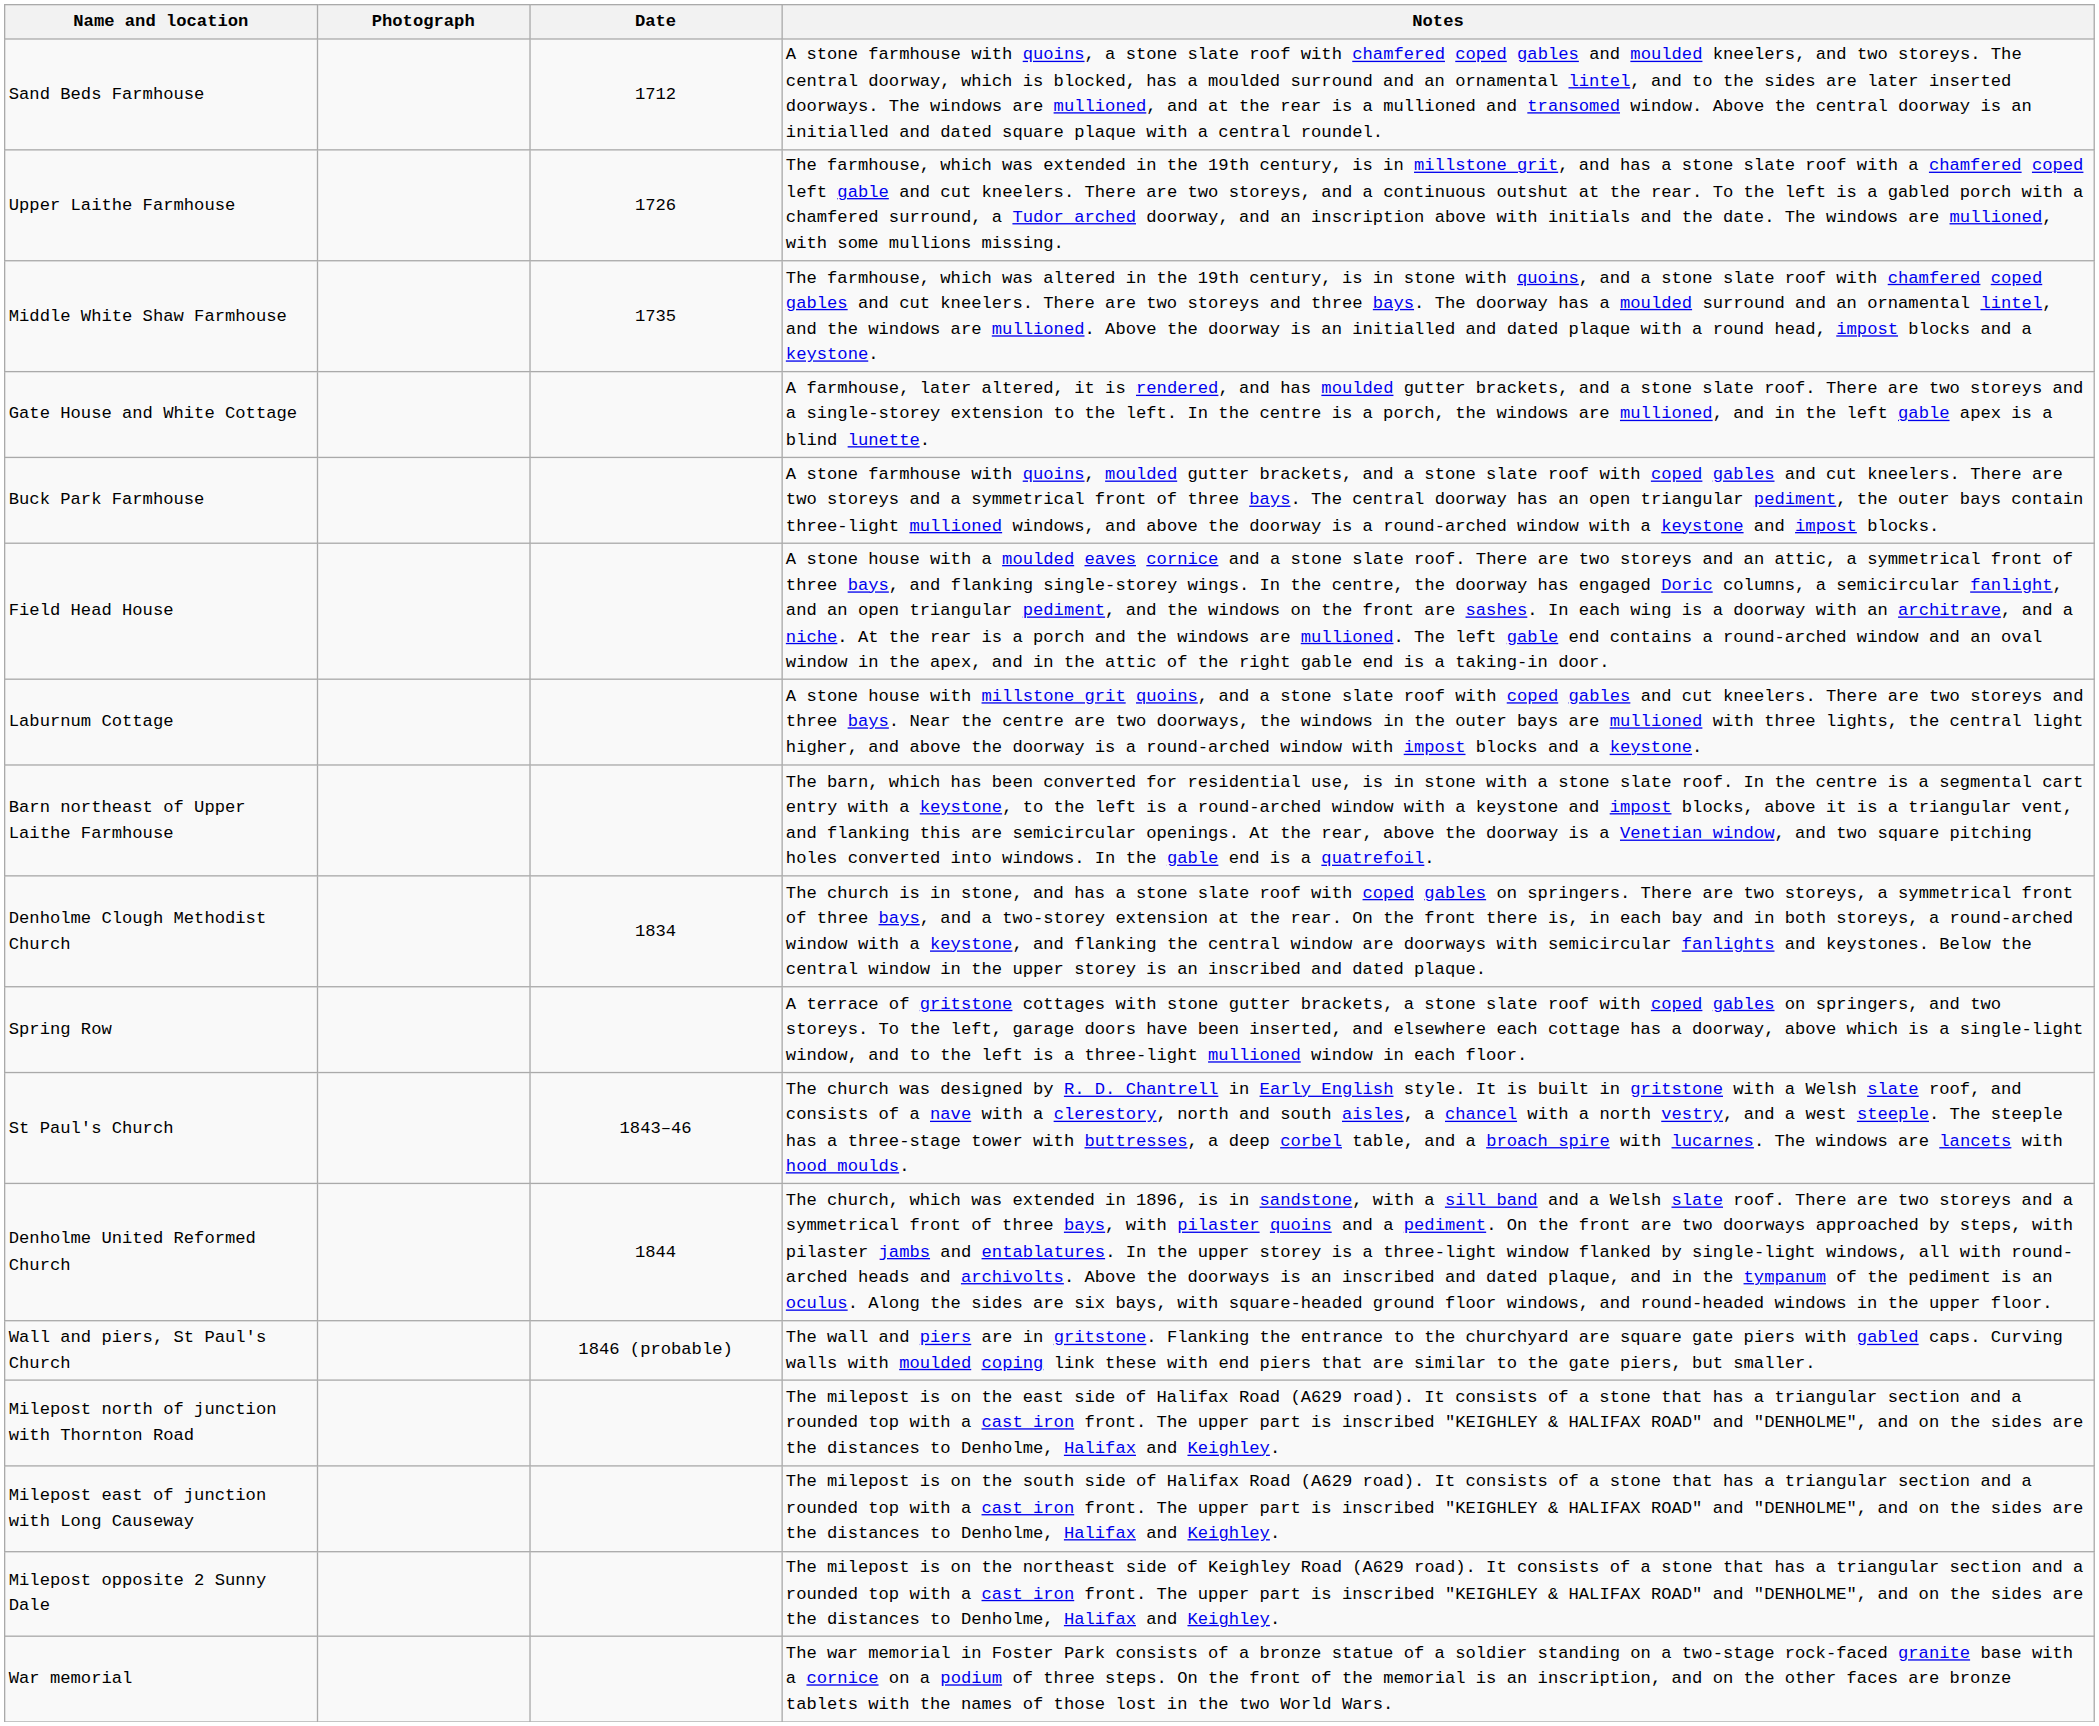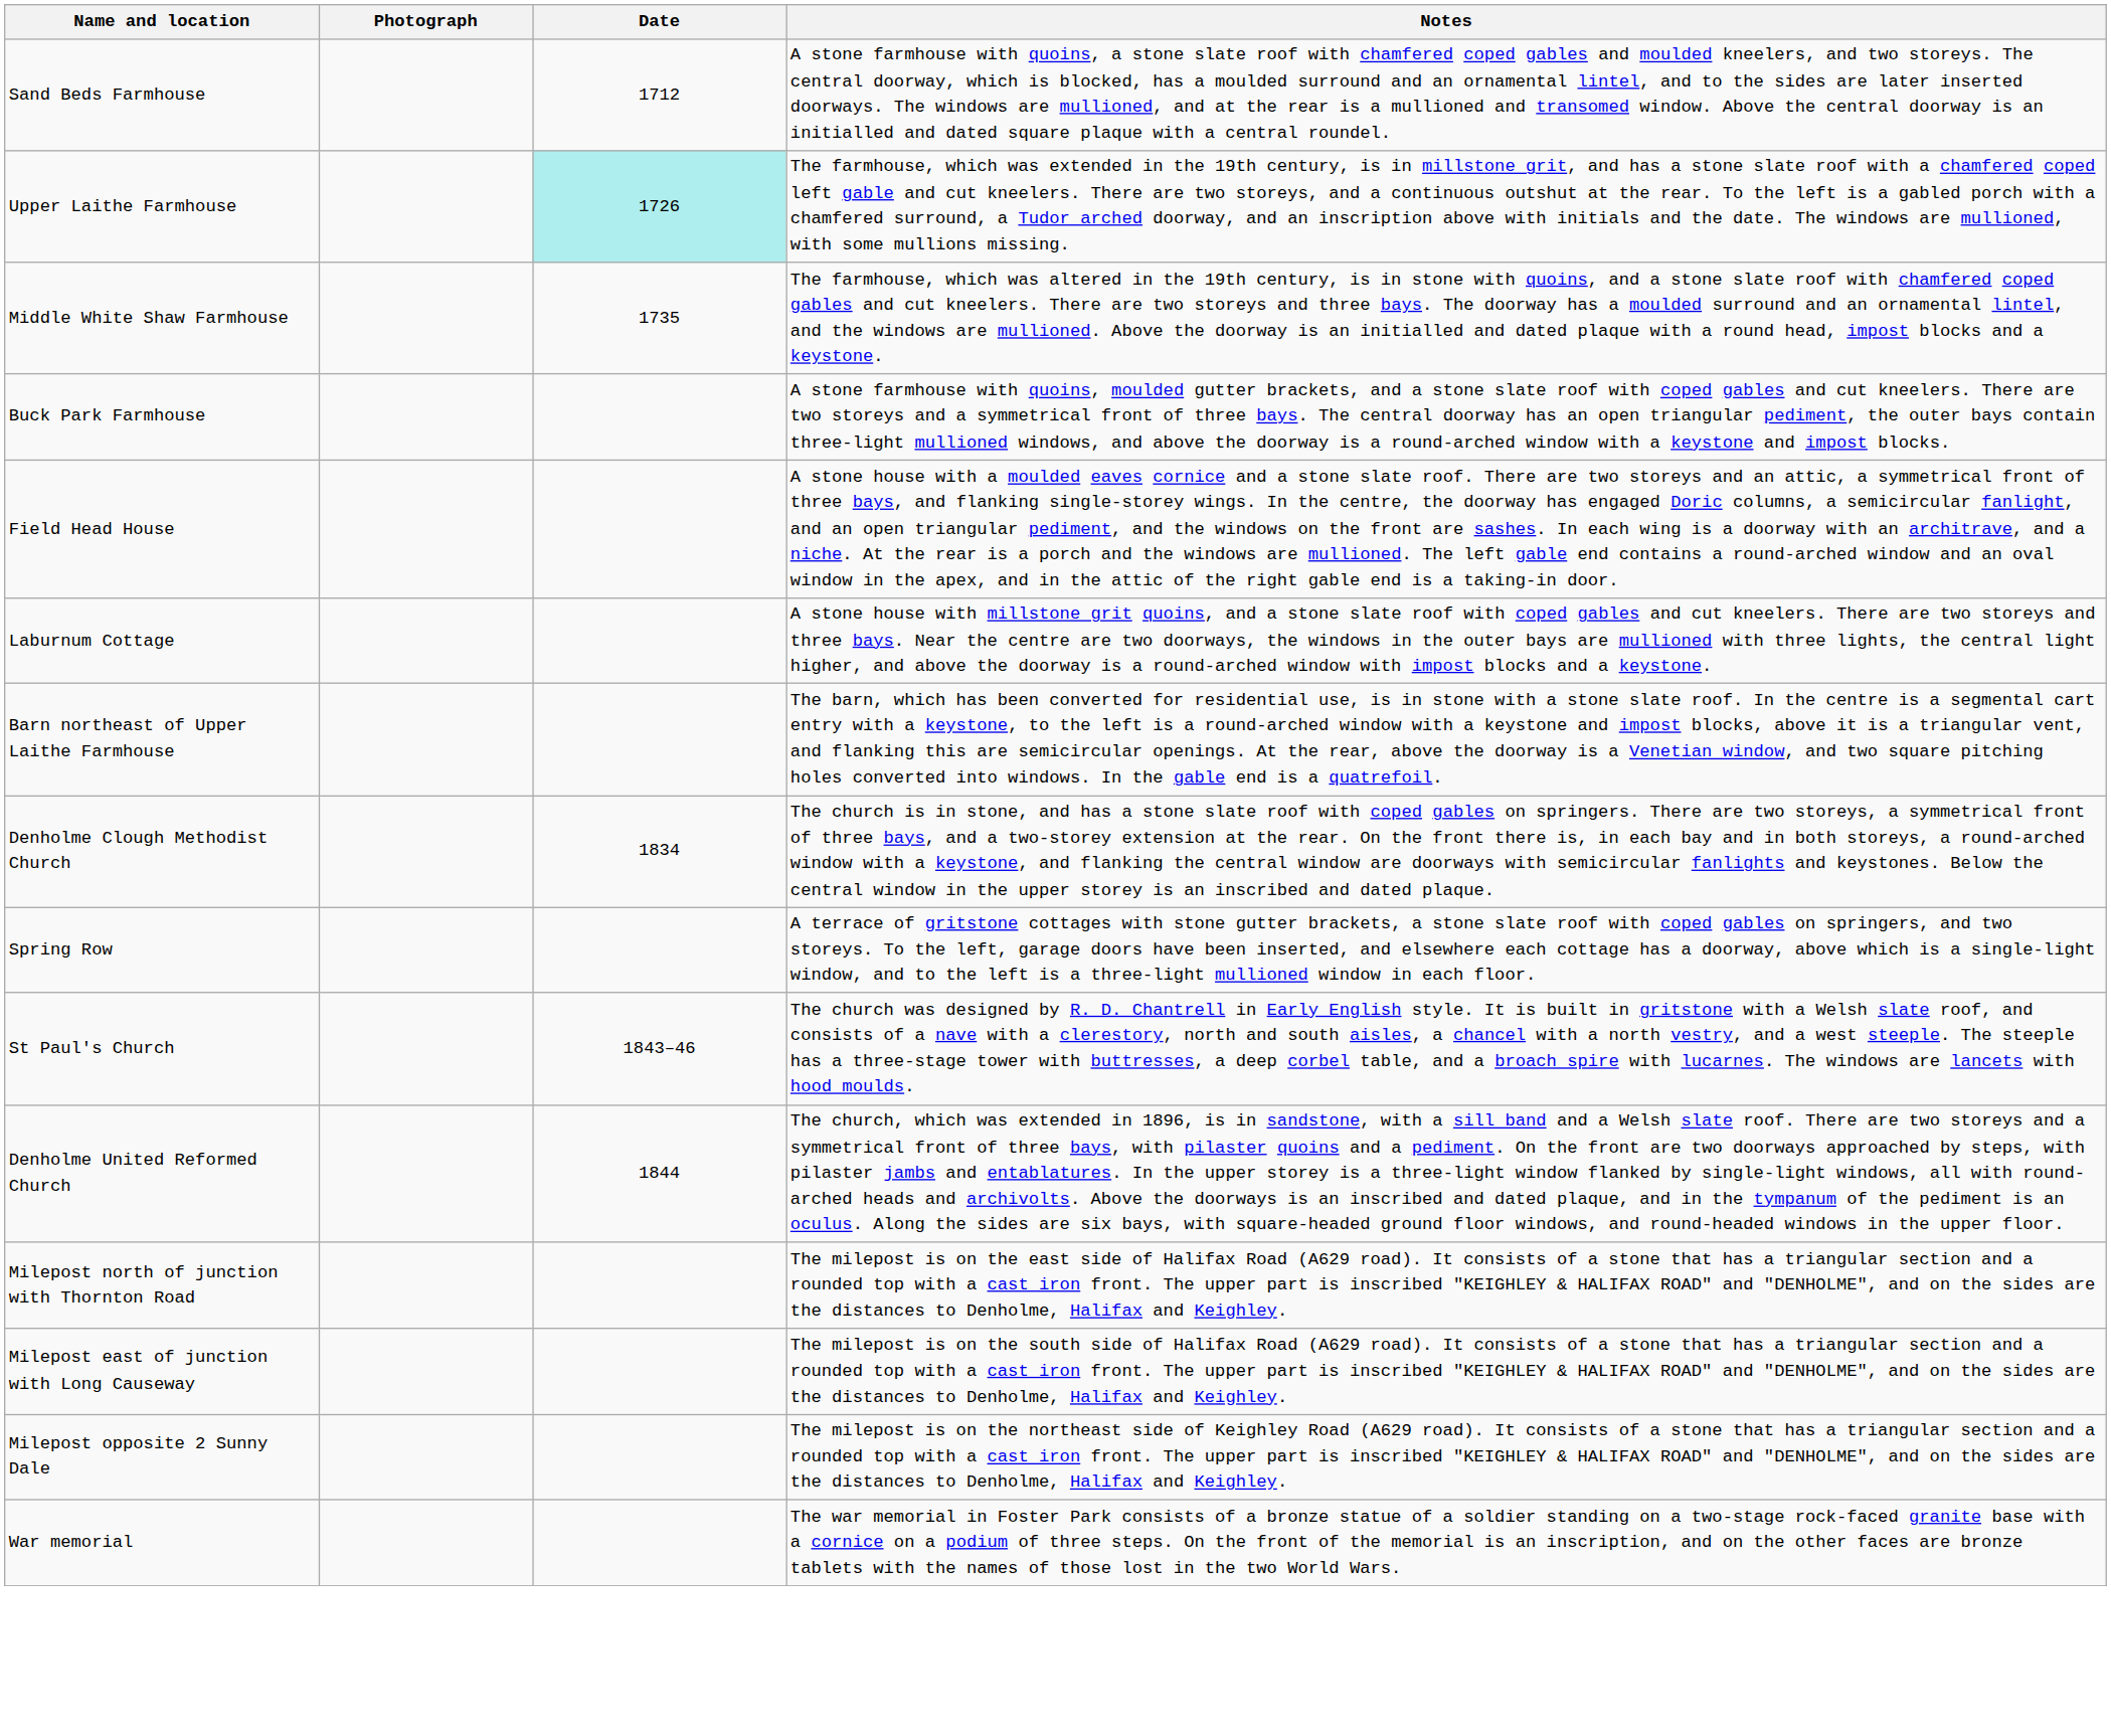Upper Laithe Farmhouse | Date: no background -> paleturquoise background
- row: Gate House and White Cottage | A farmhouse, later altered, it is rendered, and has moulded gutter brackets, and a stone slate roof. There are two storeys and a single-storey extension to the left. In the centre is a porch, the windows are mullioned, and in the left gable apex is a blind lunette.
- row: Wall and piers, St Paul's Church | 1846 (probable) | The wall and piers are in gritstone. Flanking the entrance to the churchyard are square gate piers with gabled caps. Curving walls with moulded coping link these with end piers that are similar to the gate piers, but smaller.
